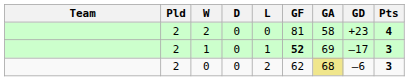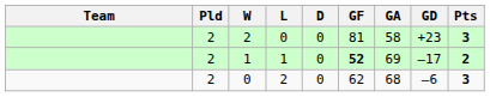columns swapped: D <-> L
row 2 | Pts: 4 -> 3
row 3 | Pts: 3 -> 2
row 4 | GA: khaki background -> no background
